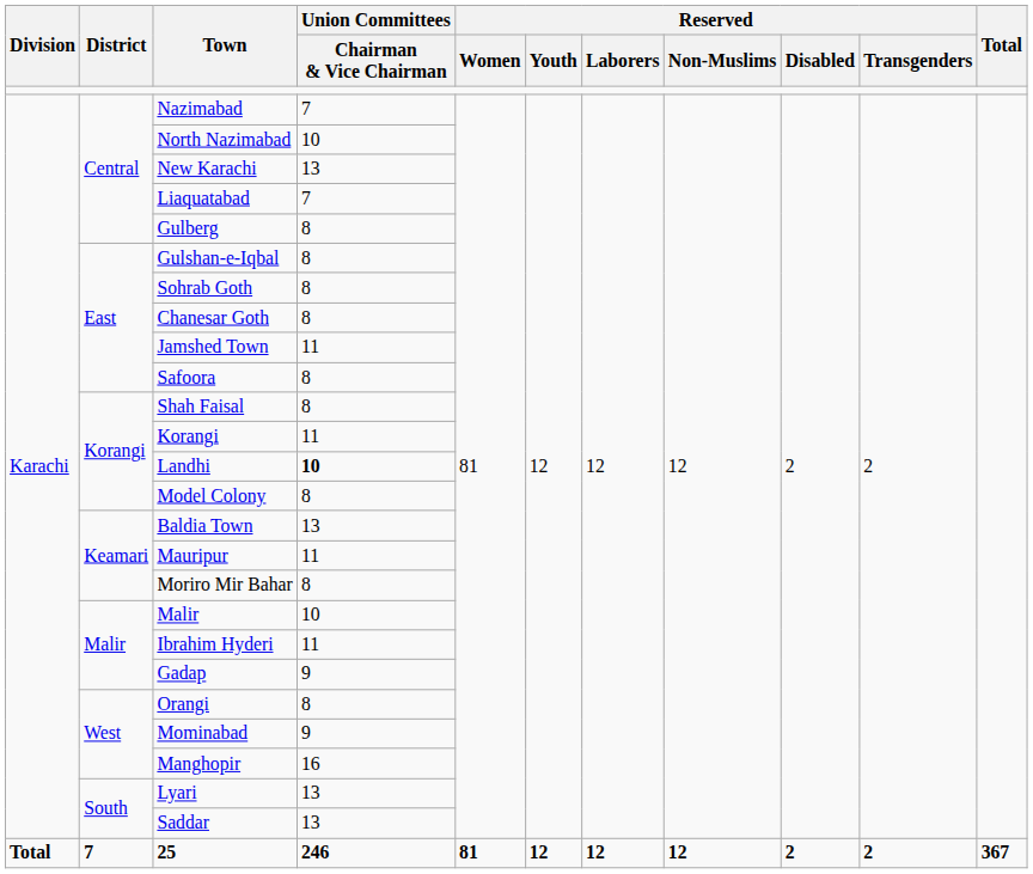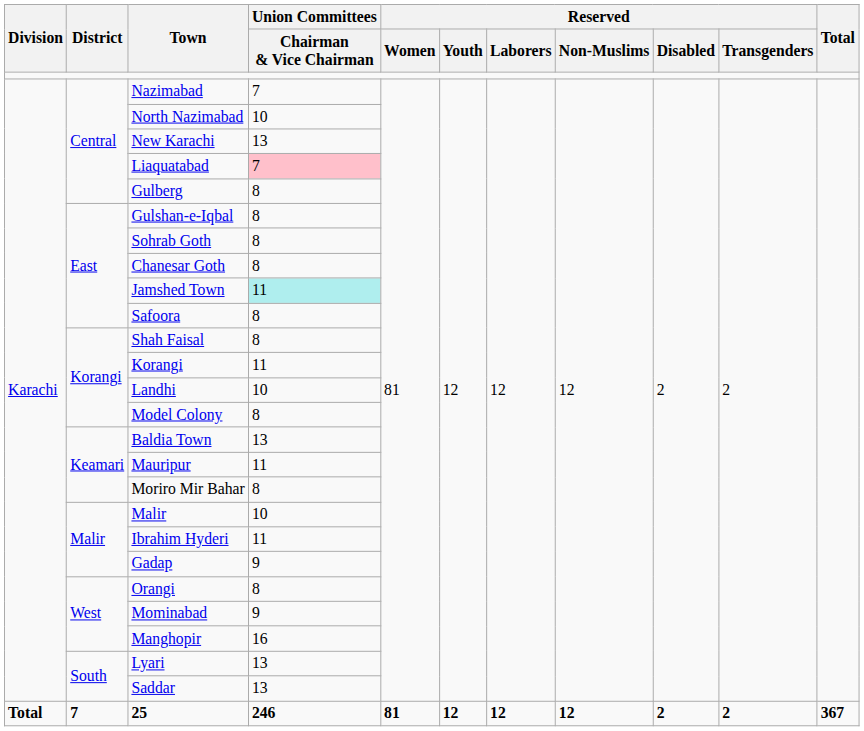Liaquatabad | Union Committees / Chairman & Vice Chairman: no background -> pink background
Jamshed Town | Union Committees / Chairman & Vice Chairman: no background -> paleturquoise background
Landhi | Union Committees / Chairman & Vice Chairman: bold -> normal
